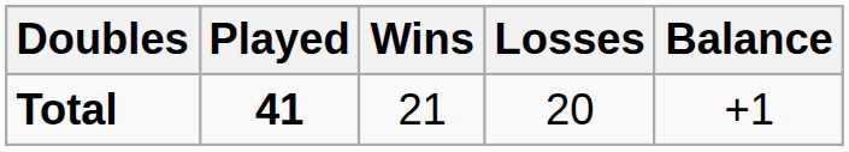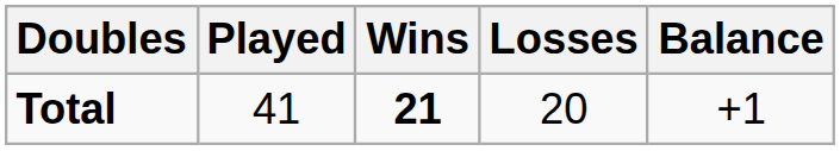row 2 | Played: bold -> normal
row 2 | Wins: normal -> bold
